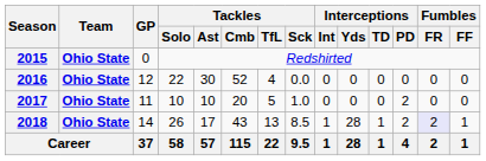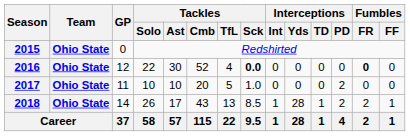2016 | Tackles / Sck: normal -> bold
2016 | Fumbles / FR: normal -> bold
2018 | Fumbles / FR: lavender background -> no background
